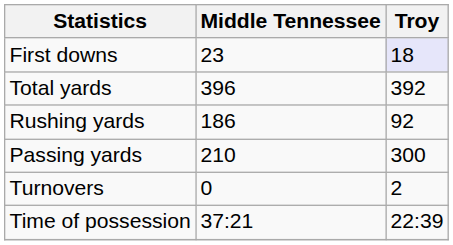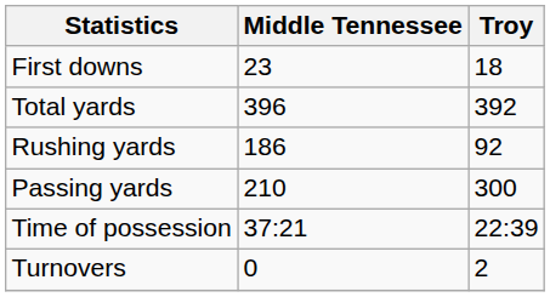First downs | Troy: lavender background -> no background
rows swapped: Turnovers <-> Time of possession
